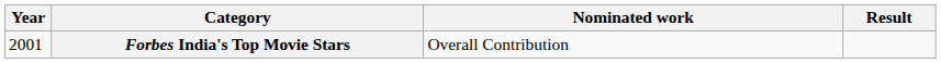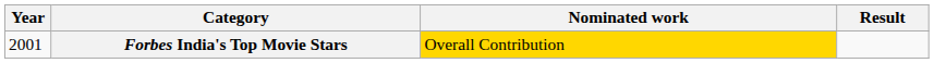row 2 | Nominated work: no background -> gold background
